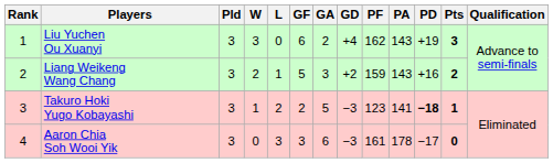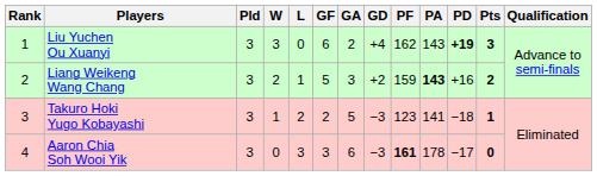Liu Yuchen Ou Xuanyi | PD: normal -> bold
Liang Weikeng Wang Chang | PA: normal -> bold
Takuro Hoki Yugo Kobayashi | PD: bold -> normal
Aaron Chia Soh Wooi Yik | PF: normal -> bold
